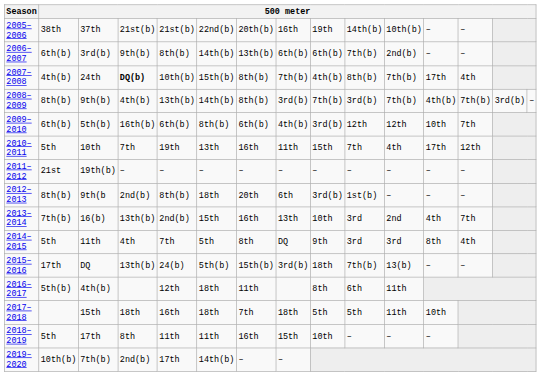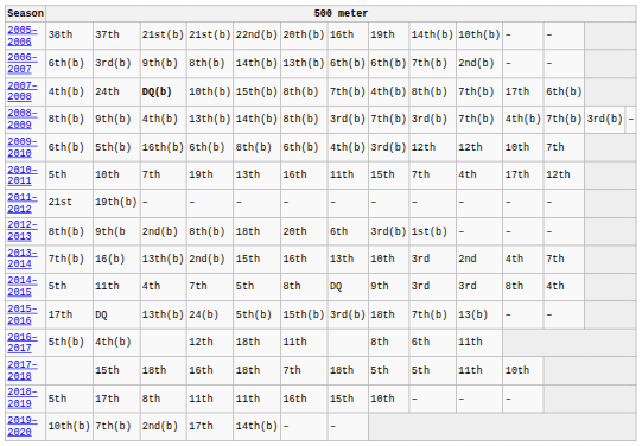24th | column 13: 4th -> 6th(b)
